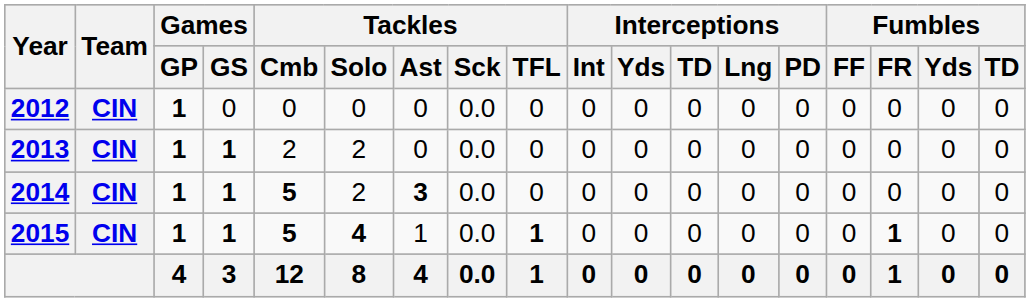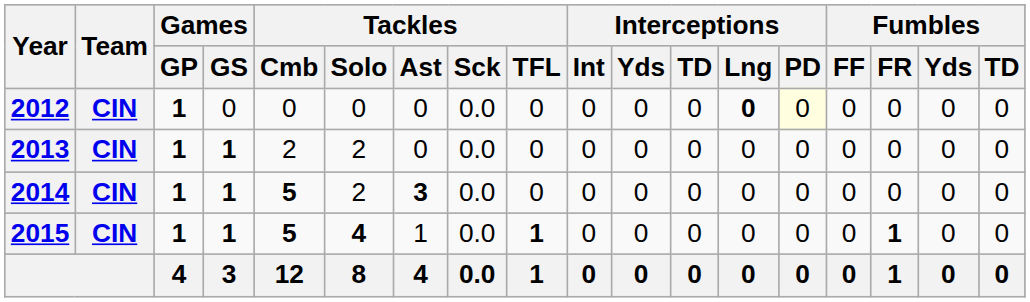2012 | Interceptions / Lng: normal -> bold
2012 | Interceptions / PD: no background -> lightyellow background
